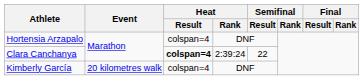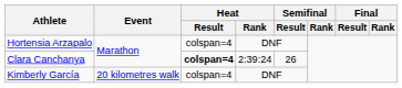Clara Canchanya | Semifinal / Result: 22 -> 26
